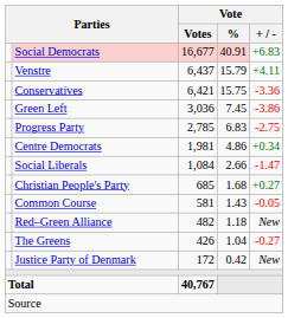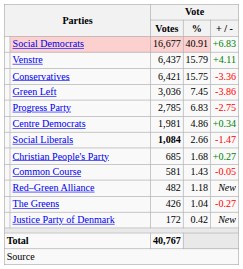Social Liberals | Vote / Votes: normal -> bold
